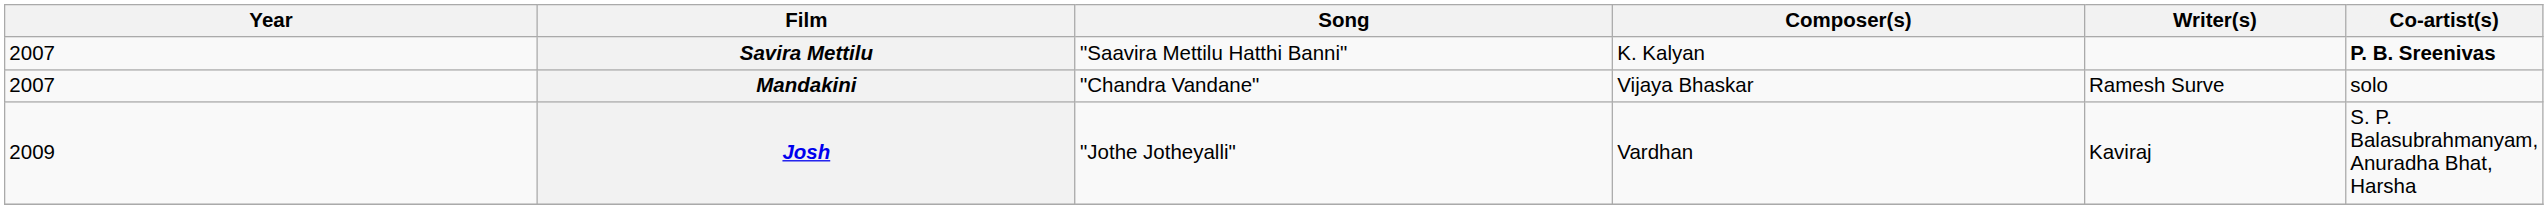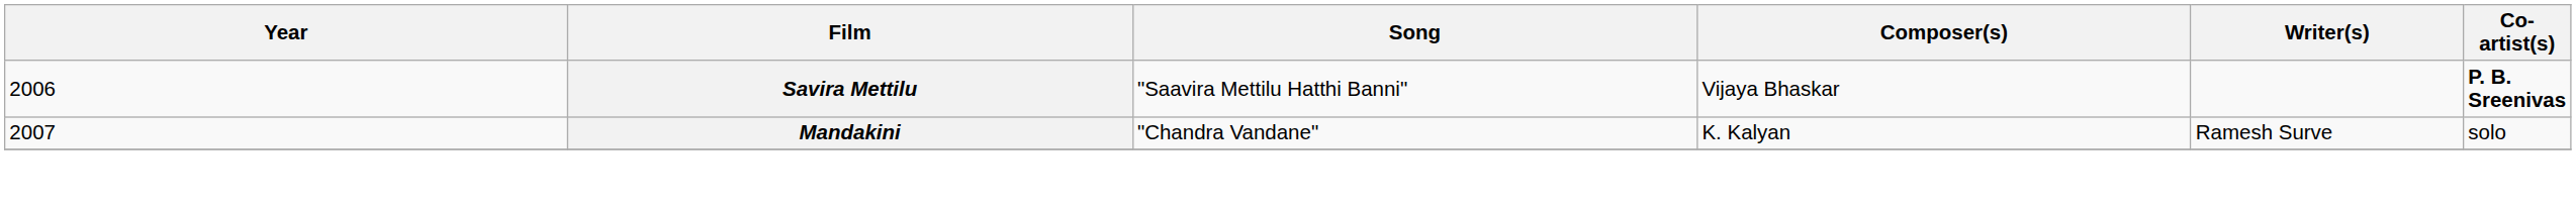Savira Mettilu | Year: 2007 -> 2006
Savira Mettilu | Composer(s): K. Kalyan -> Vijaya Bhaskar
Mandakini | Composer(s): Vijaya Bhaskar -> K. Kalyan
- row: 2009 | Josh | "Jothe Jotheyalli" | Vardhan | Kaviraj | S. P. Balasubrahmanyam, Anuradha Bhat, Harsha
